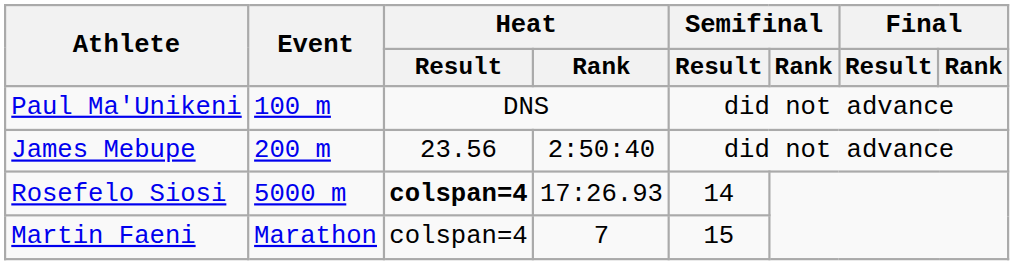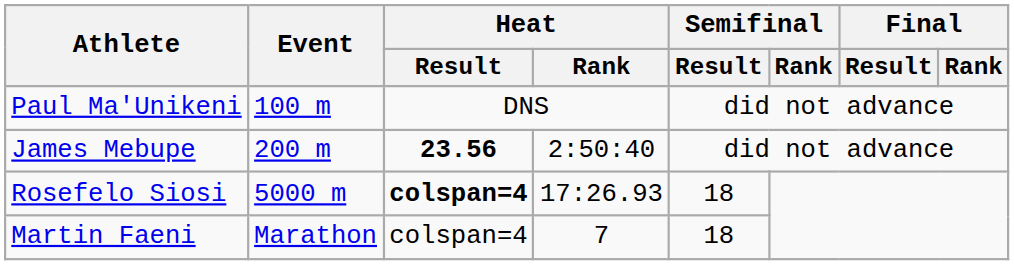James Mebupe | Heat / Result: normal -> bold
Rosefelo Siosi | Semifinal / Result: 14 -> 18
Martin Faeni | Semifinal / Result: 15 -> 18
